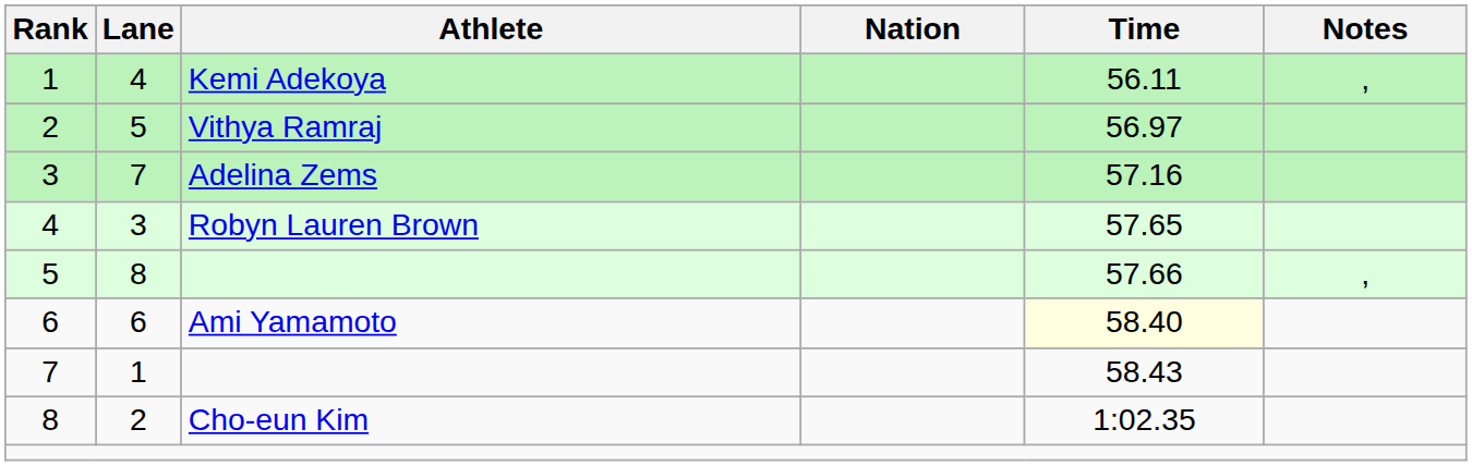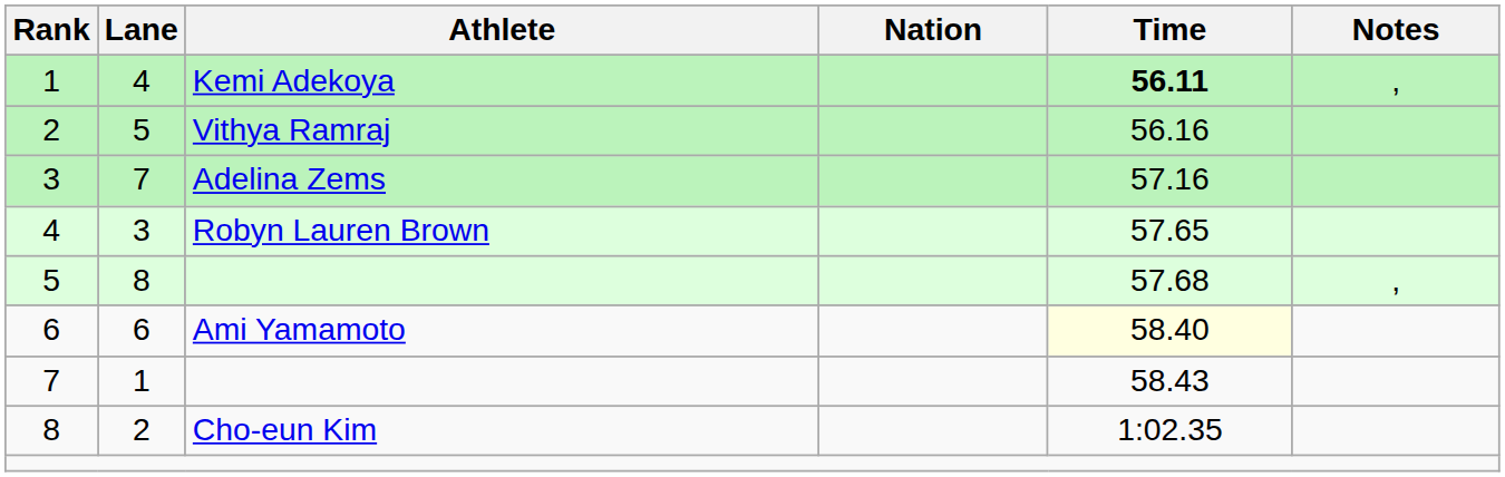row 2 | Time: normal -> bold
row 3 | Time: 56.97 -> 56.16
row 6 | Time: 57.66 -> 57.68
